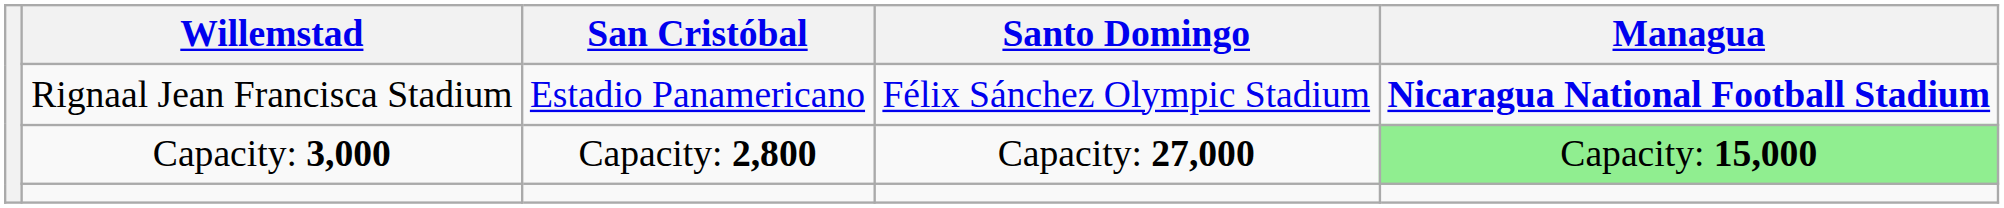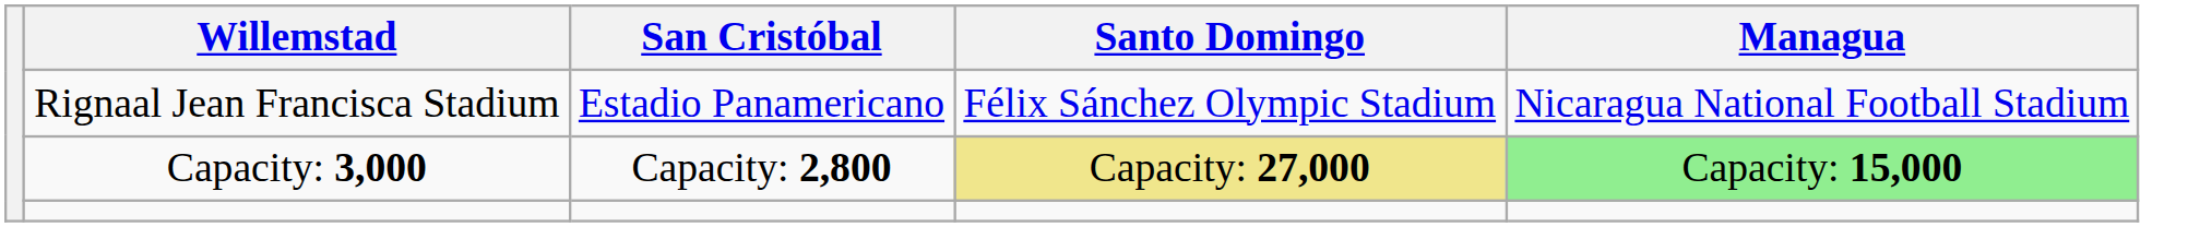Rignaal Jean Francisca Stadium | Managua: bold -> normal
Capacity: 3,000 | Santo Domingo: no background -> khaki background
